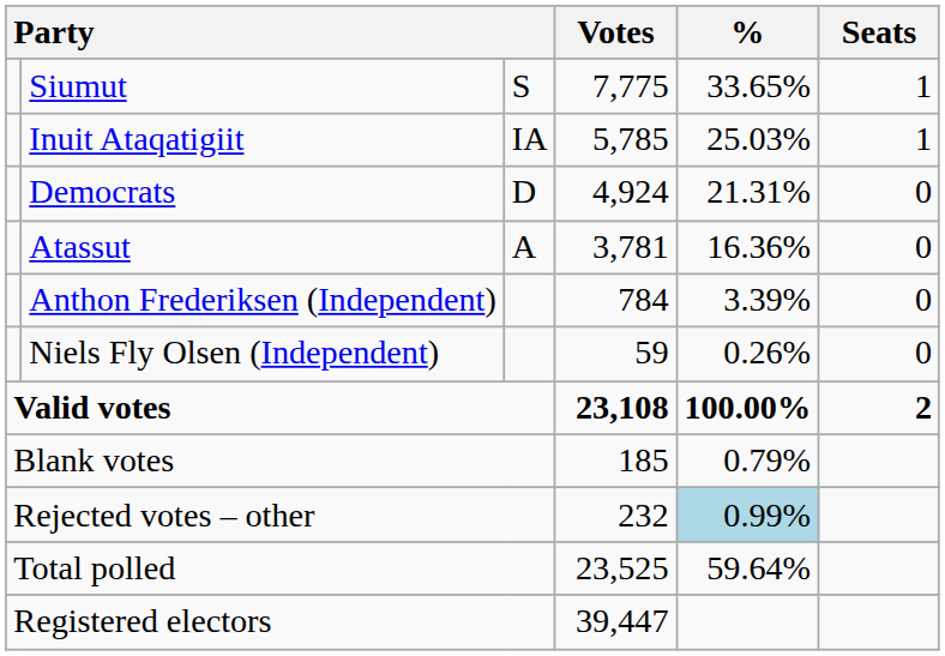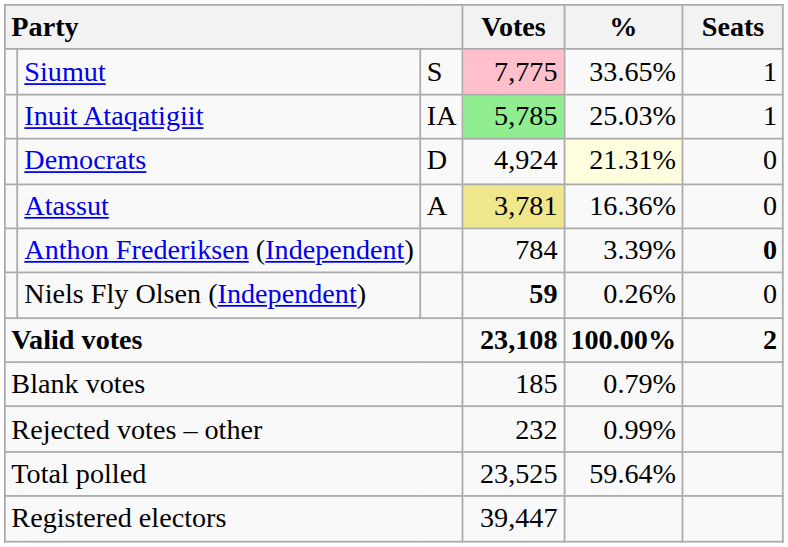Siumut | Votes: no background -> pink background
Inuit Ataqatigiit | Votes: no background -> lightgreen background
Democrats | %: no background -> lightyellow background
Atassut | Votes: no background -> khaki background
Anthon Frederiksen (Independent) | Seats: normal -> bold
Niels Fly Olsen (Independent) | Votes: normal -> bold
Rejected votes – other | %: lightblue background -> no background
